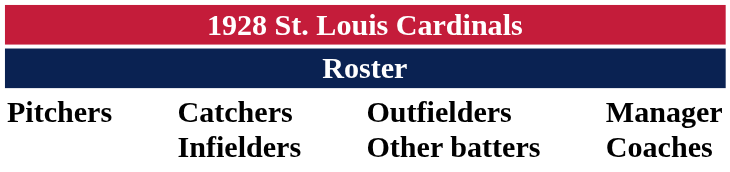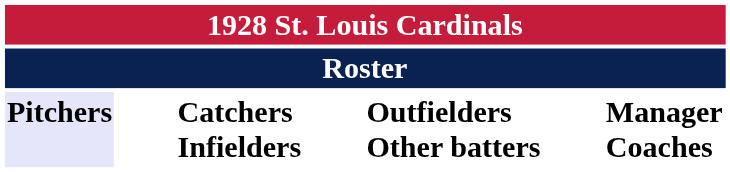Pitchers | column 1: no background -> lavender background
